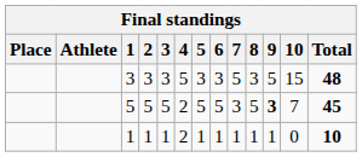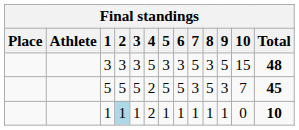row 4 | 9: bold -> normal
row 5 | 2: no background -> lightblue background
